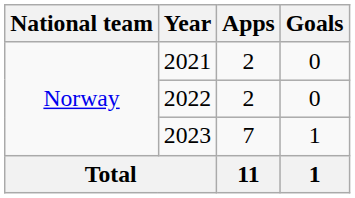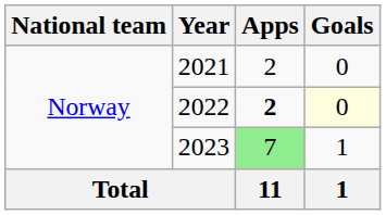2022 | Apps: normal -> bold
2022 | Goals: no background -> lightyellow background
2023 | Apps: no background -> lightgreen background
